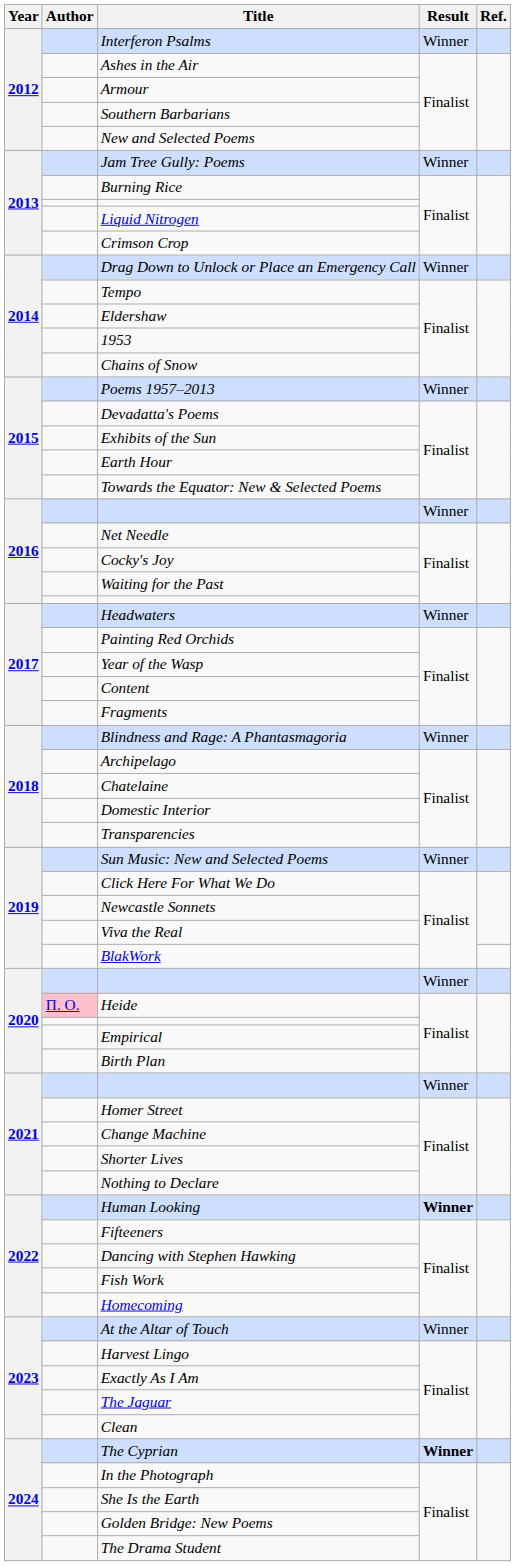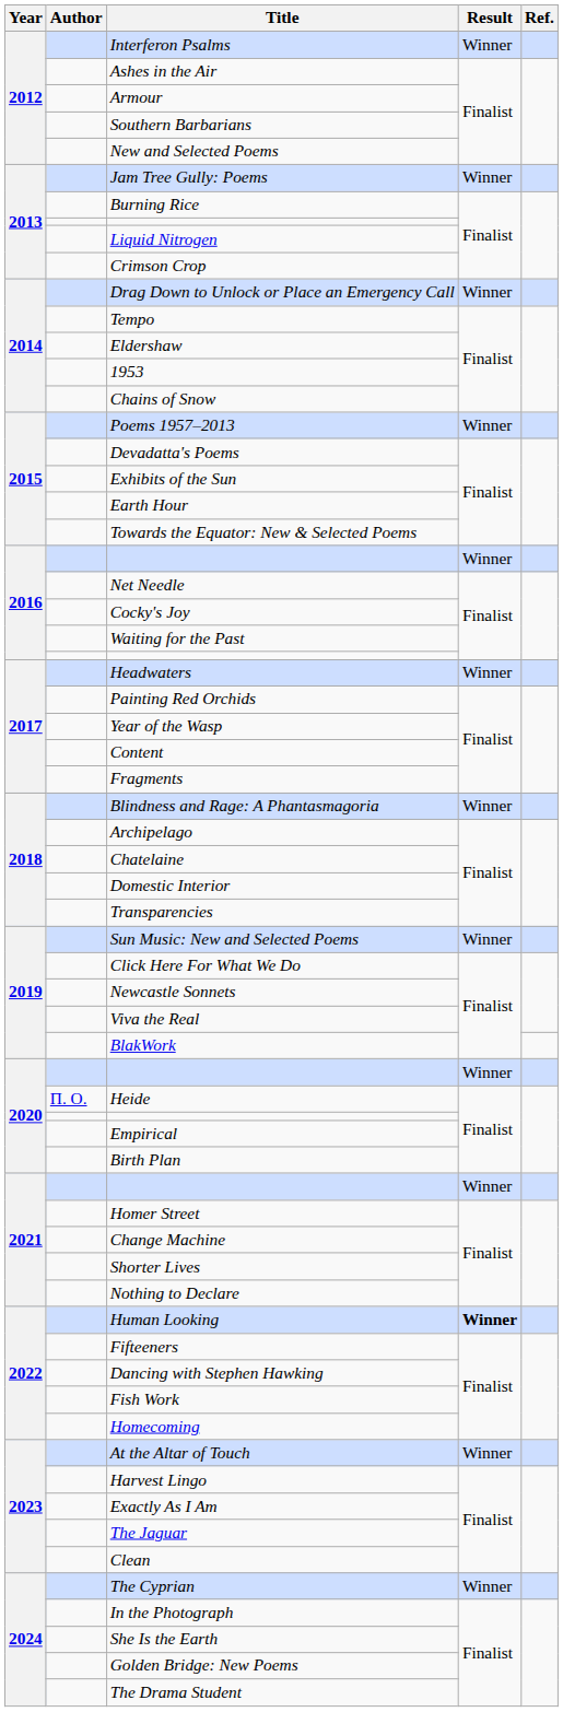Heide | Author: pink background -> no background
The Cyprian | Result: bold -> normal
